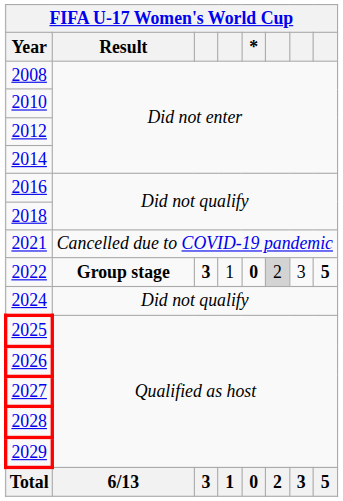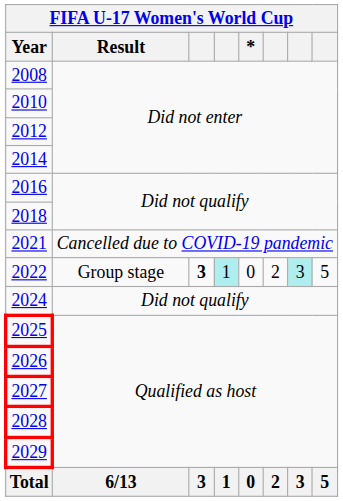2022 | Result: bold -> normal
2022 | column 4: no background -> paleturquoise background
2022 | *: bold -> normal
2022 | column 6: lightgrey background -> no background
2022 | column 7: no background -> paleturquoise background
2022 | column 8: bold -> normal
